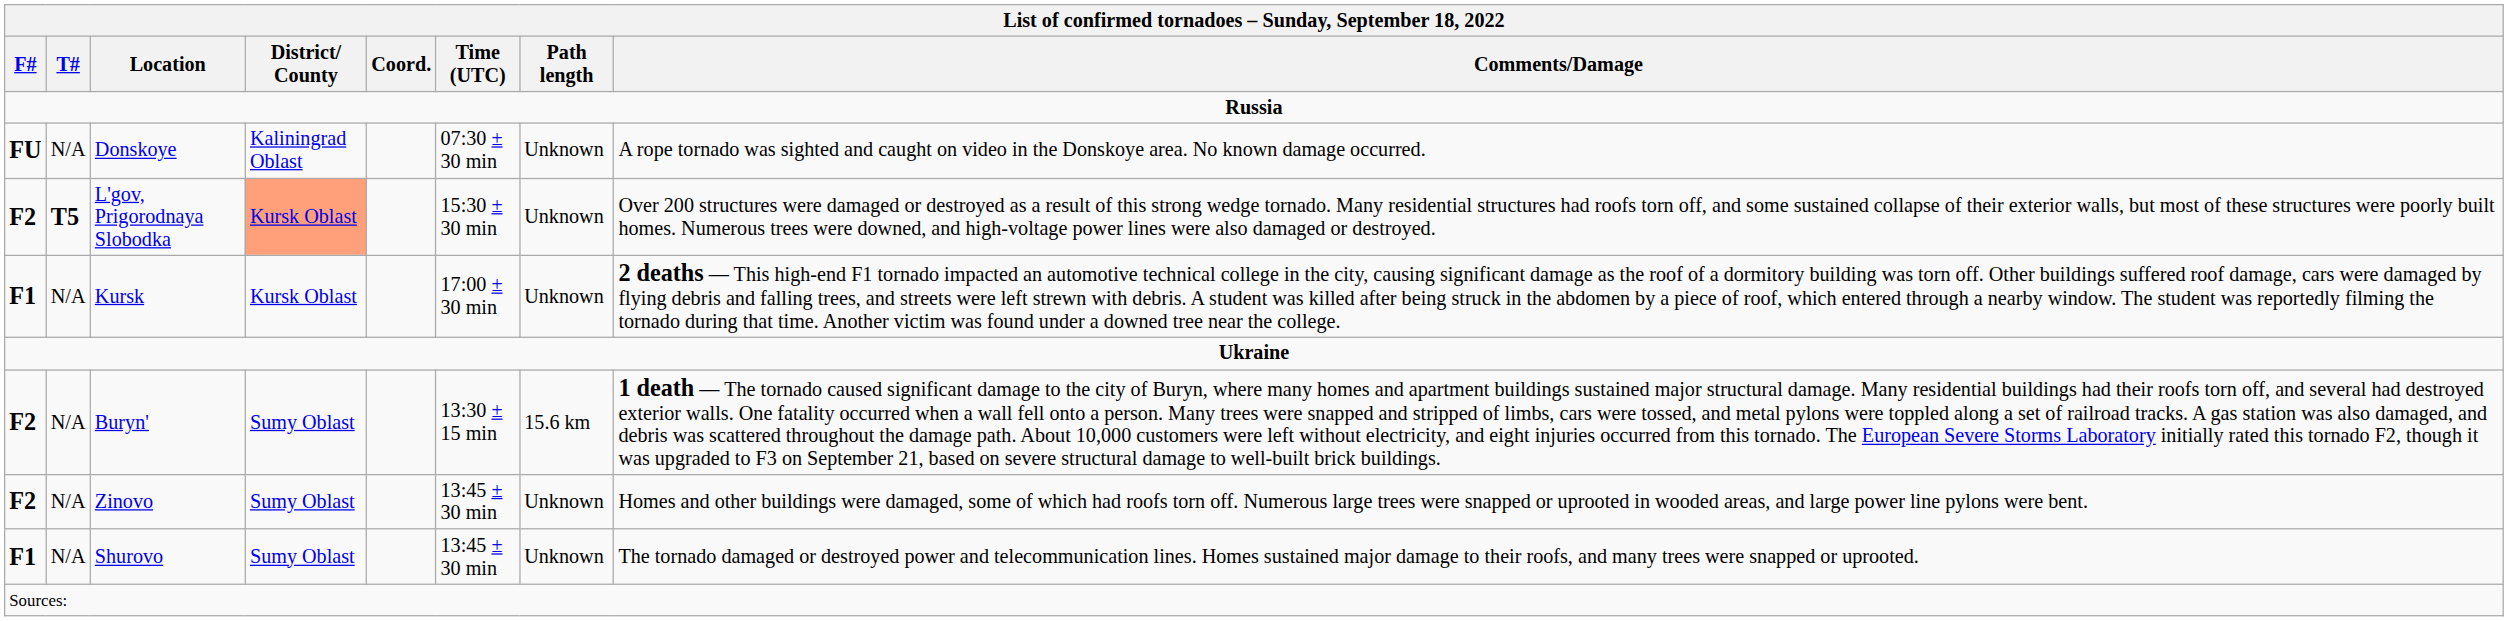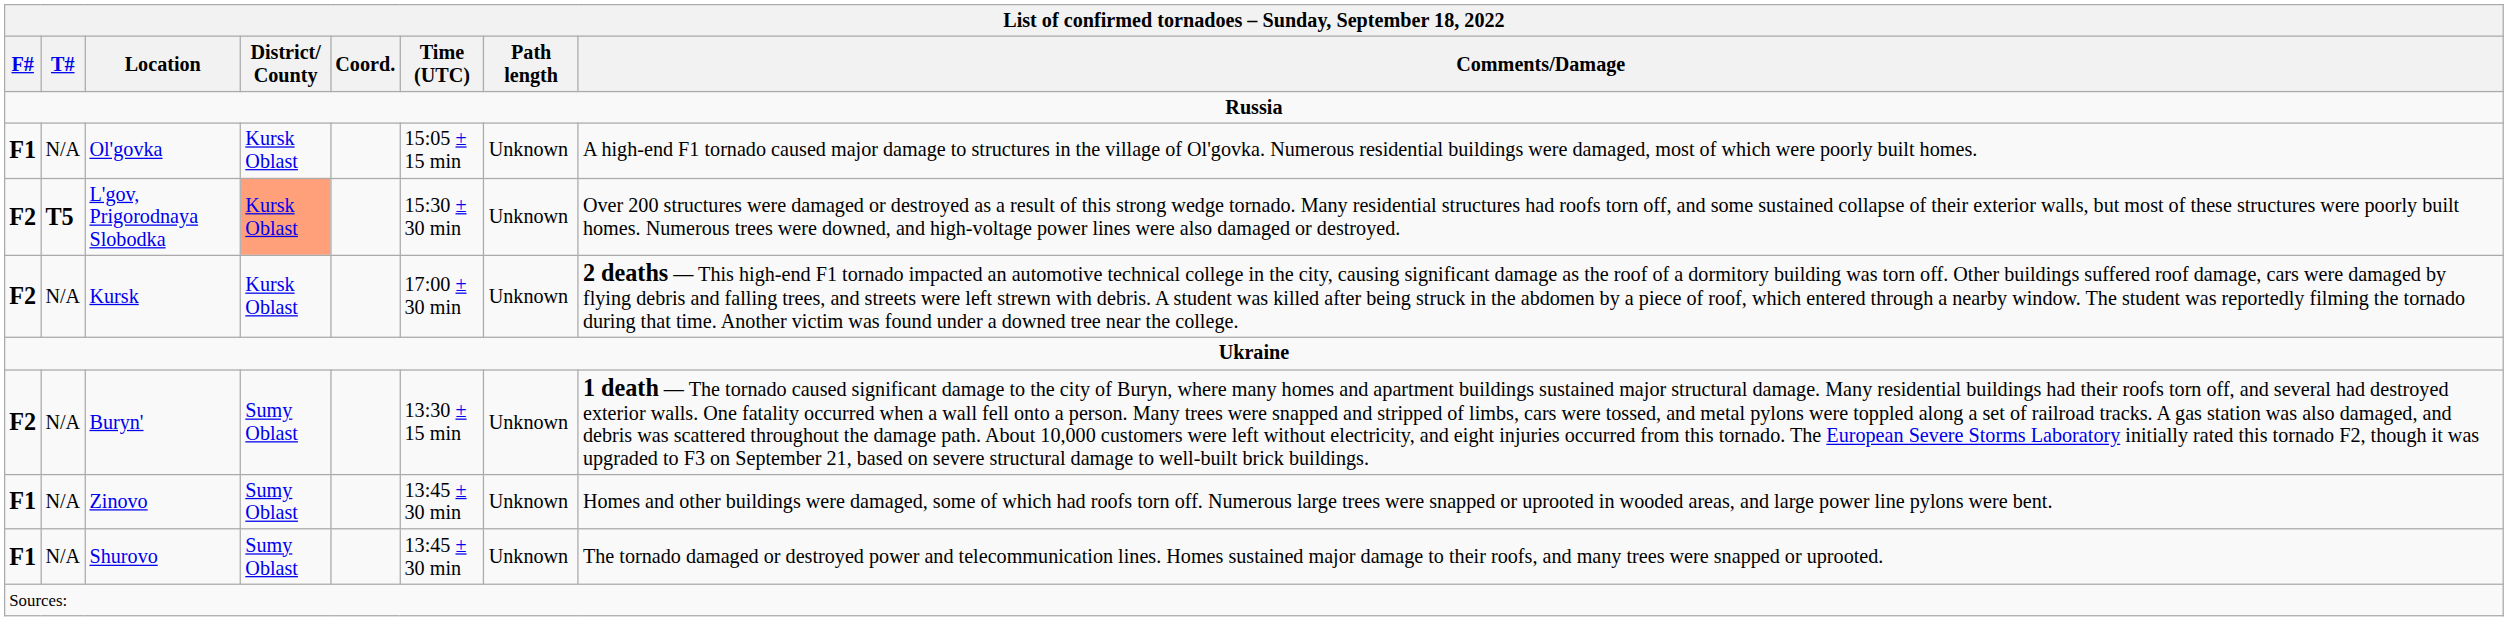- row: FU | N/A | Donskoye | Kaliningrad Oblast | 07:30 ± 30 min | Unknown | A rope tornado was sighted and caught on video in the Donskoye area. No known damage occurred.
+ row: F1 | N/A | Ol'govka | Kursk Oblast | 15:05 ± 15 min | Unknown | A high-end F1 tornado caused major damage to structures in the village of Ol'govka. Numerous residential buildings were damaged, most of which were poorly built homes.
Kursk | F#: F1 -> F2
Buryn' | Path length: 15.6 km -> Unknown
Zinovo | F#: F2 -> F1
